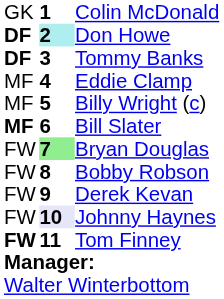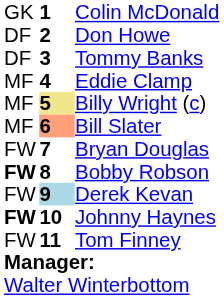Don Howe | column 1: bold -> normal
Don Howe | column 2: paleturquoise background -> no background
Tommy Banks | column 1: bold -> normal
Billy Wright (c) | column 2: no background -> khaki background
Bill Slater | column 1: bold -> normal
Bill Slater | column 2: no background -> lightsalmon background
Bryan Douglas | column 2: lightgreen background -> no background
Bobby Robson | column 1: normal -> bold
Derek Kevan | column 2: no background -> lightblue background
Johnny Haynes | column 1: normal -> bold
Johnny Haynes | column 2: lavender background -> no background
Tom Finney | column 1: bold -> normal
